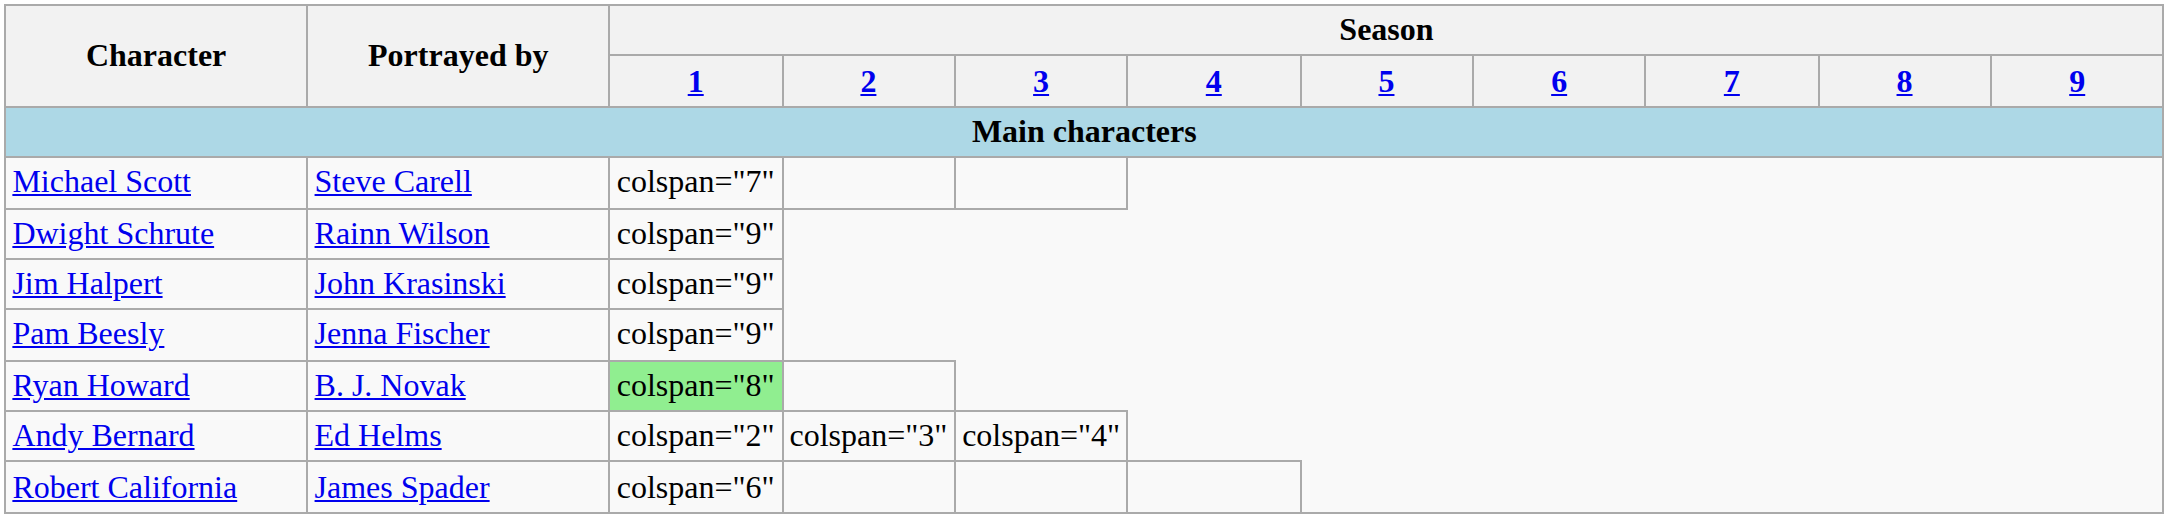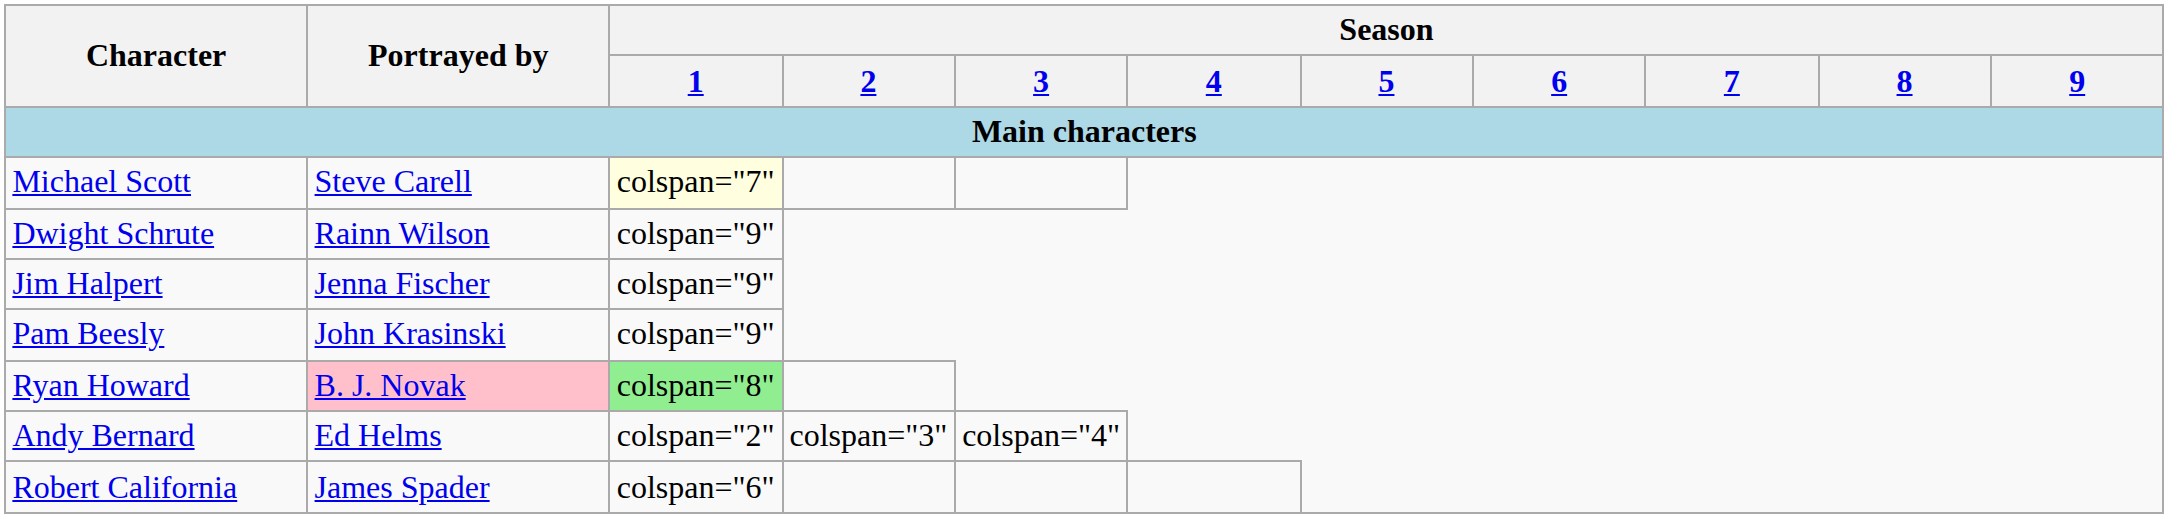Michael Scott | Season / 1: no background -> lightyellow background
Jim Halpert | Portrayed by: John Krasinski -> Jenna Fischer
Pam Beesly | Portrayed by: Jenna Fischer -> John Krasinski
Ryan Howard | Portrayed by: no background -> pink background
